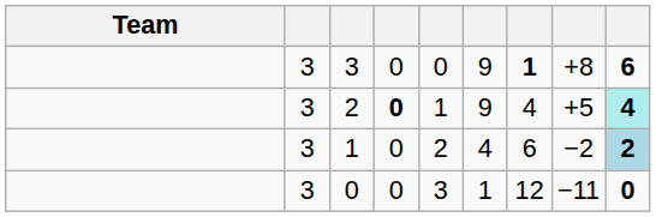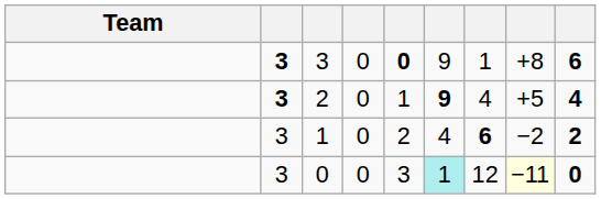row 2 | column 2: normal -> bold
row 2 | column 5: normal -> bold
row 2 | column 7: bold -> normal
row 3 | column 2: normal -> bold
row 3 | column 4: bold -> normal
row 3 | column 6: normal -> bold
row 3 | column 9: paleturquoise background -> no background
row 4 | column 7: normal -> bold
row 4 | column 9: lightblue background -> no background
row 5 | column 6: no background -> paleturquoise background
row 5 | column 8: no background -> lightyellow background
